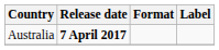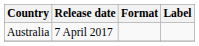Australia | Release date: bold -> normal
